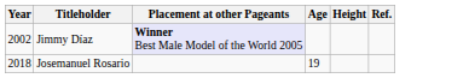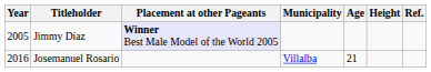+ column: Municipality | Villalba
Jimmy Díaz | Year: 2002 -> 2005
Josemanuel Rosario | Year: 2018 -> 2016
Josemanuel Rosario | Age: 19 -> 21
